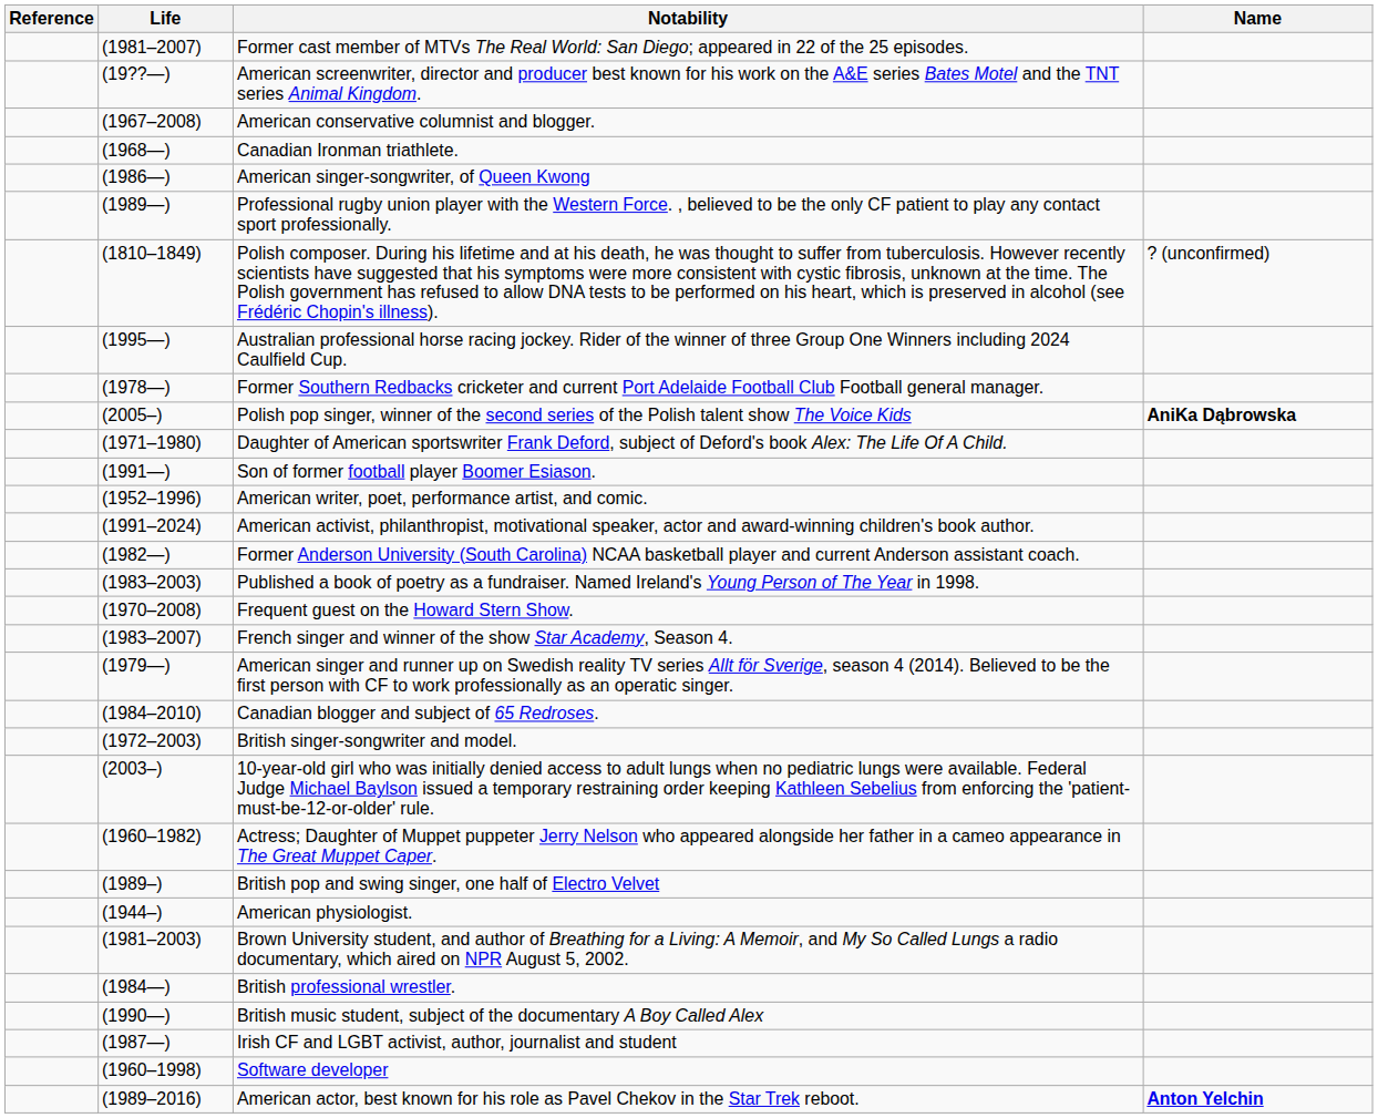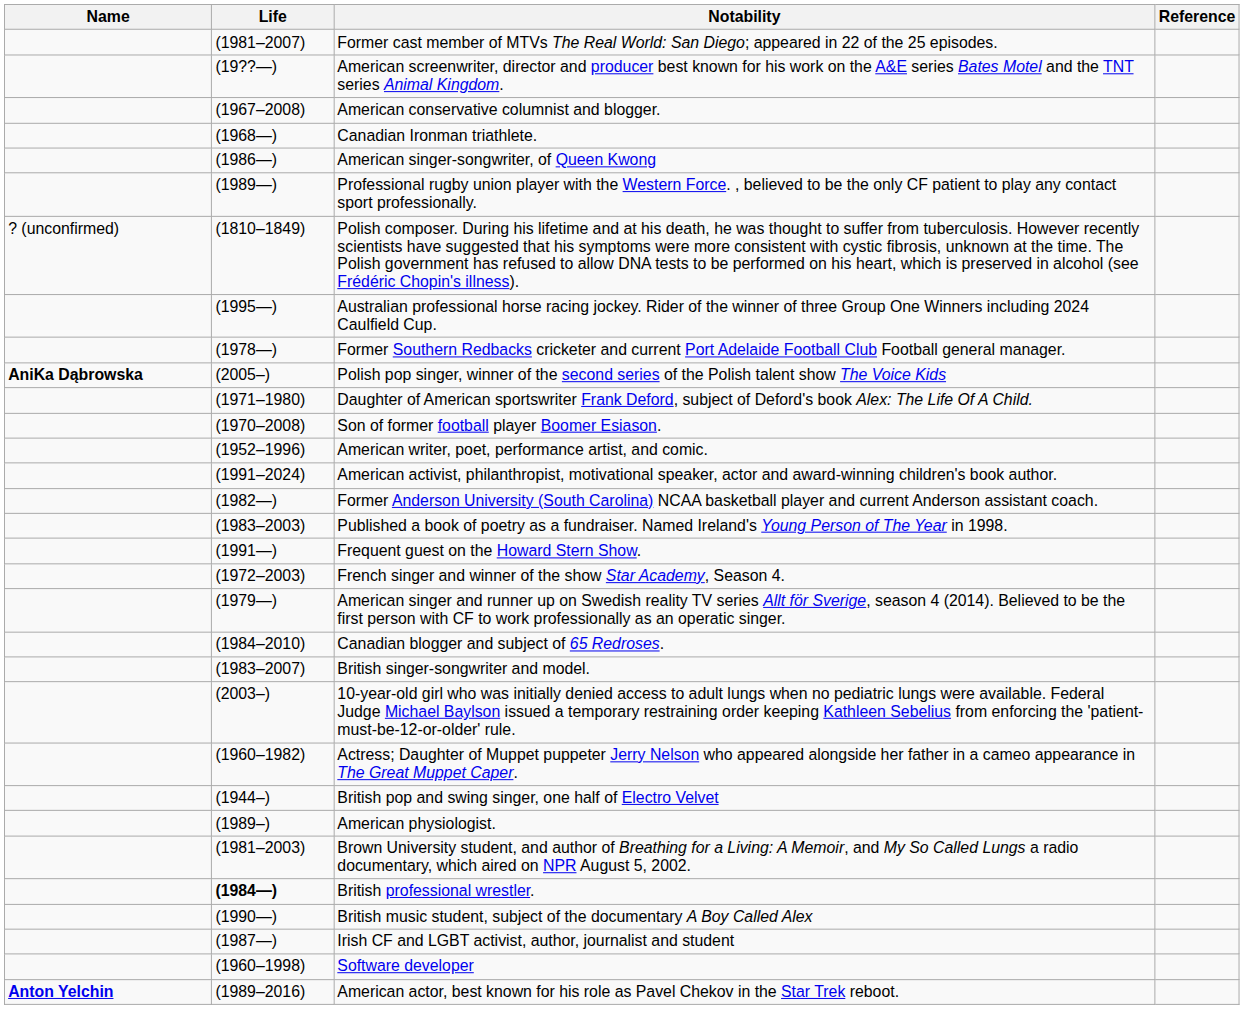columns swapped: Name <-> Reference
Son of former football player Boomer Esiason. | Life: (1991—) -> (1970–2008)
Frequent guest on the Howard Stern Show. | Life: (1970–2008) -> (1991—)
French singer and winner of the show Star Academy, Season 4. | Life: (1983–2007) -> (1972–2003)
British singer-songwriter and model. | Life: (1972–2003) -> (1983–2007)
British pop and swing singer, one half of Electro Velvet | Life: (1989–) -> (1944–)
American physiologist. | Life: (1944–) -> (1989–)
British professional wrestler. | Life: normal -> bold
